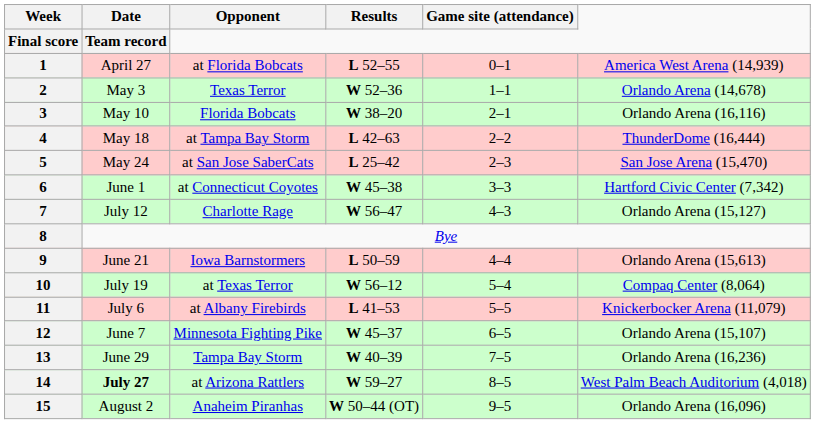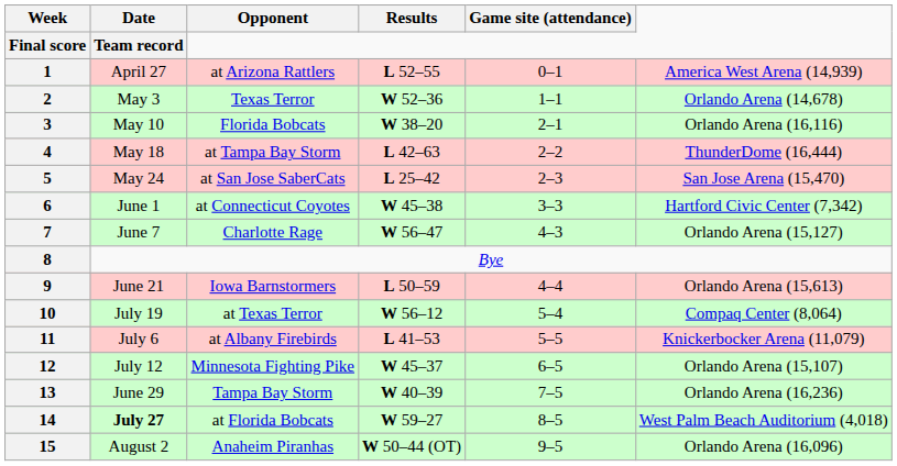1 | Opponent: at Florida Bobcats -> at Arizona Rattlers
7 | Date / Team record: July 12 -> June 7
12 | Date / Team record: June 7 -> July 12
14 | Opponent: at Arizona Rattlers -> at Florida Bobcats
